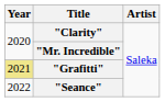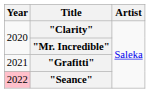"Grafitti" | Year: khaki background -> no background
"Seance" | Year: no background -> pink background
